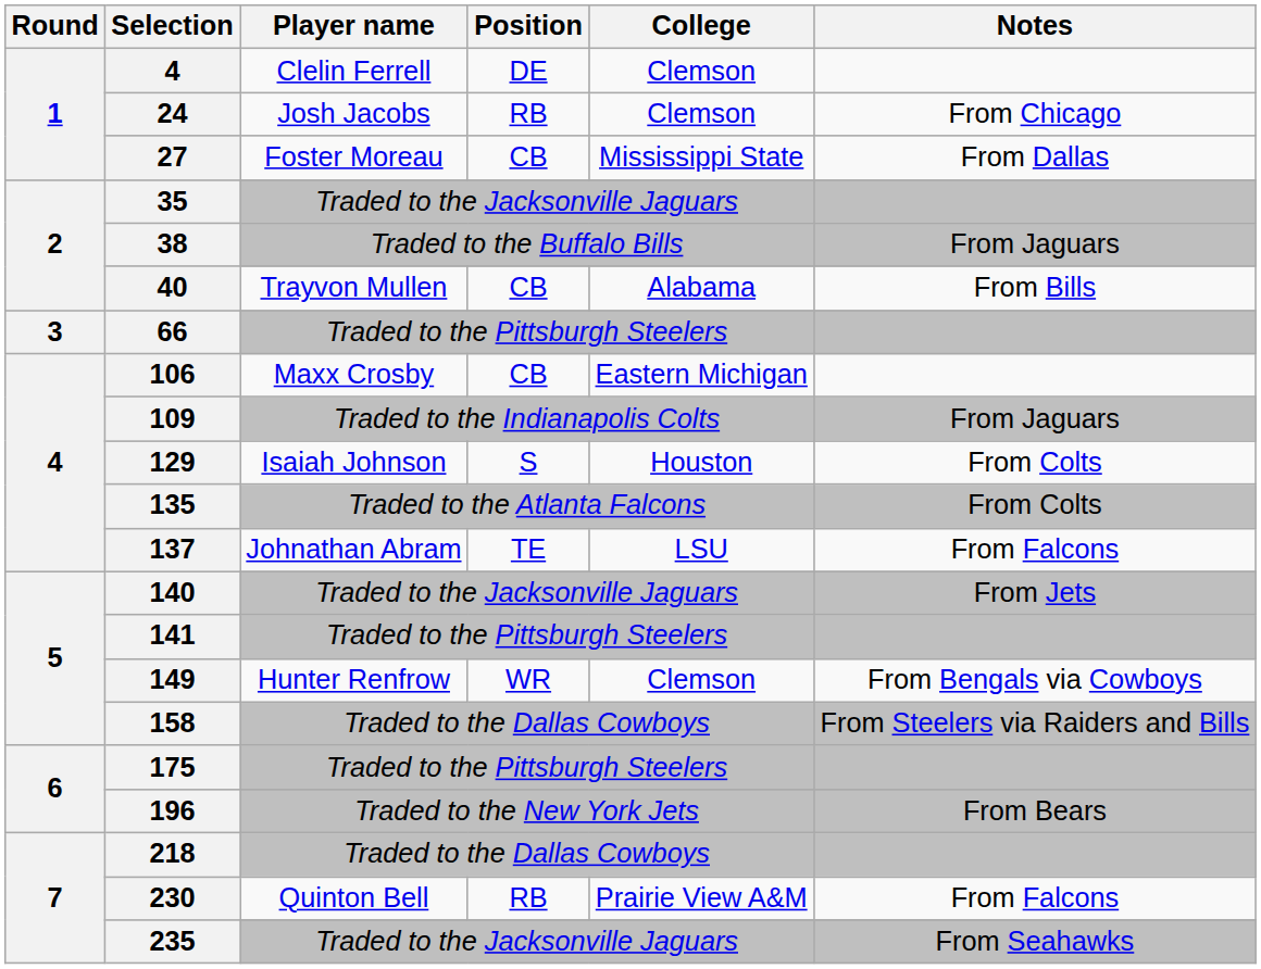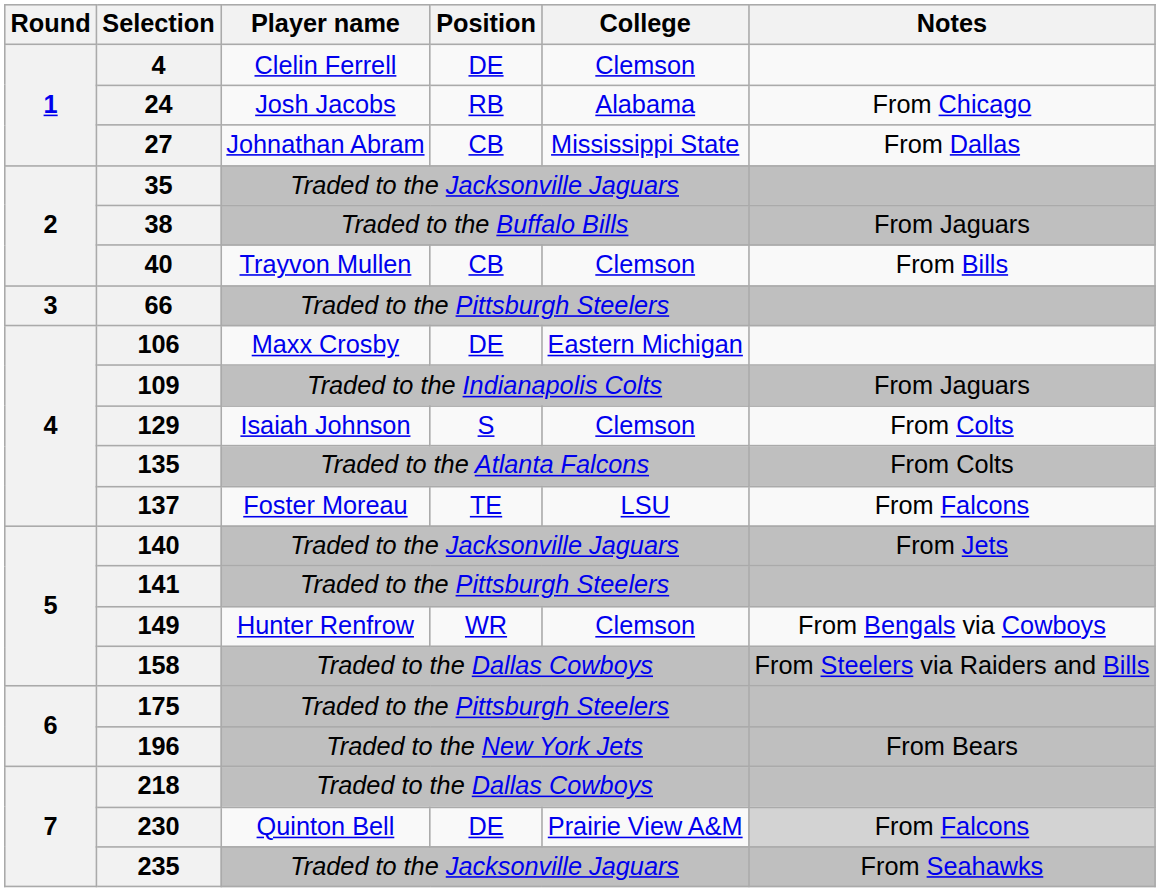24 | College: Clemson -> Alabama
27 | Player name: Foster Moreau -> Johnathan Abram
40 | College: Alabama -> Clemson
106 | Position: CB -> DE
129 | College: Houston -> Clemson
137 | Player name: Johnathan Abram -> Foster Moreau
230 | Position: RB -> DE
230 | Notes: no background -> lightgrey background
